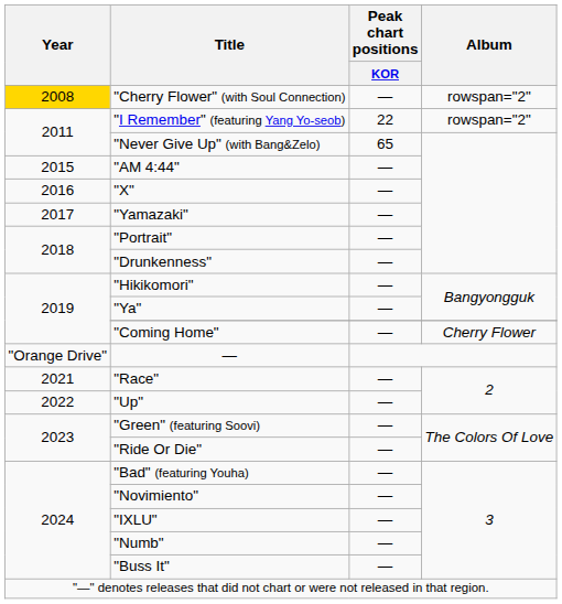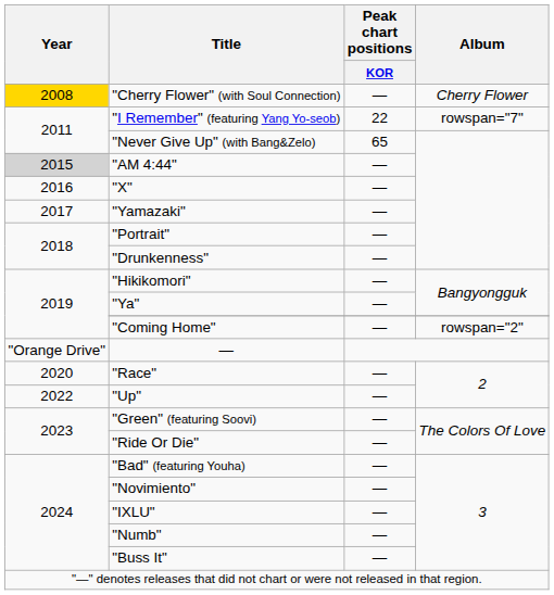"Cherry Flower" (with Soul Connection) | Album: rowspan="2" -> Cherry Flower
"I Remember" (featuring Yang Yo-seob) | Album: rowspan="2" -> rowspan="7"
"AM 4:44" | Year: no background -> lightgrey background
"Coming Home" | Album: Cherry Flower -> rowspan="2"
"Race" | Year: 2021 -> 2020
